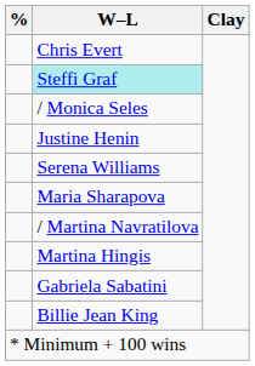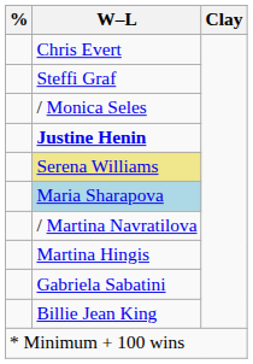Steffi Graf | W–L: paleturquoise background -> no background
Justine Henin | W–L: normal -> bold
Serena Williams | W–L: no background -> khaki background
Maria Sharapova | W–L: no background -> lightblue background
